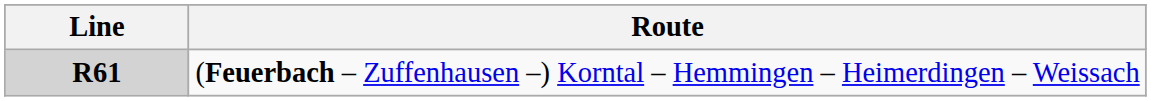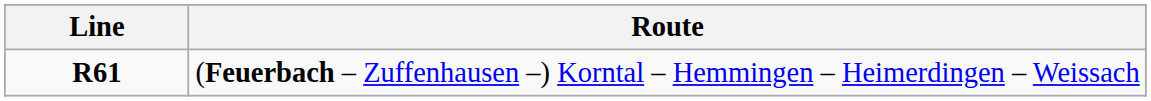row 2 | Line: lightgrey background -> no background
